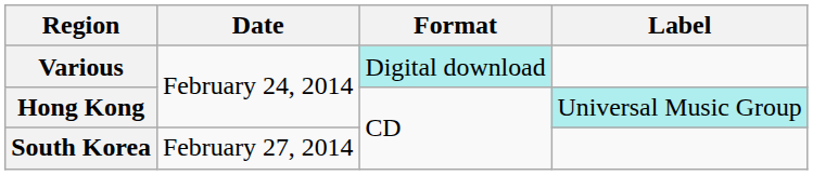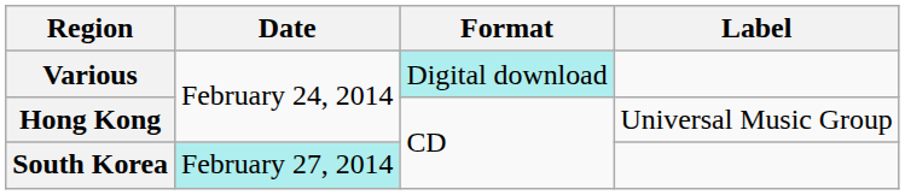Hong Kong | Label: paleturquoise background -> no background
South Korea | Date: no background -> paleturquoise background
